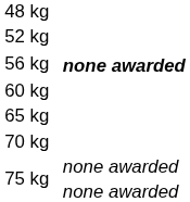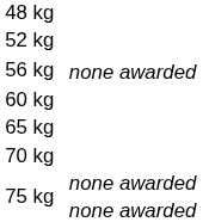56 kg / none awarded | column 2: bold -> normal
